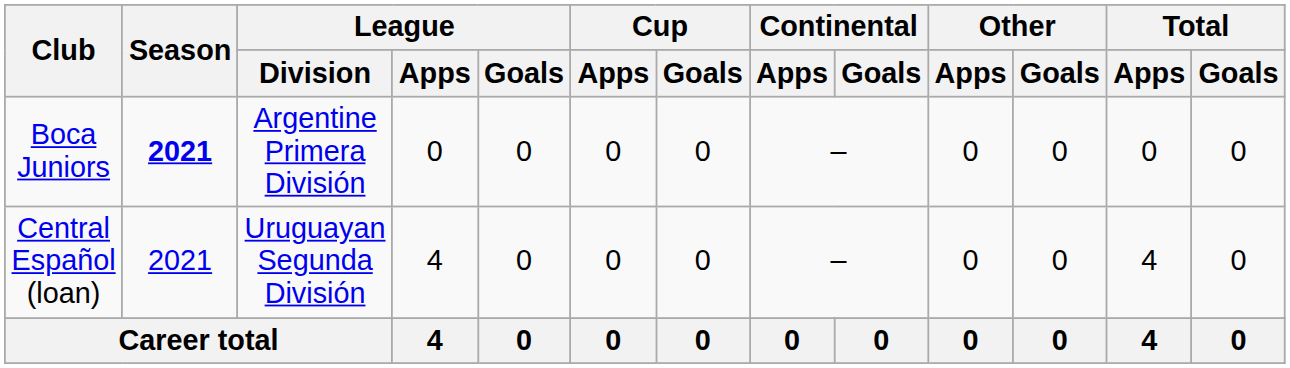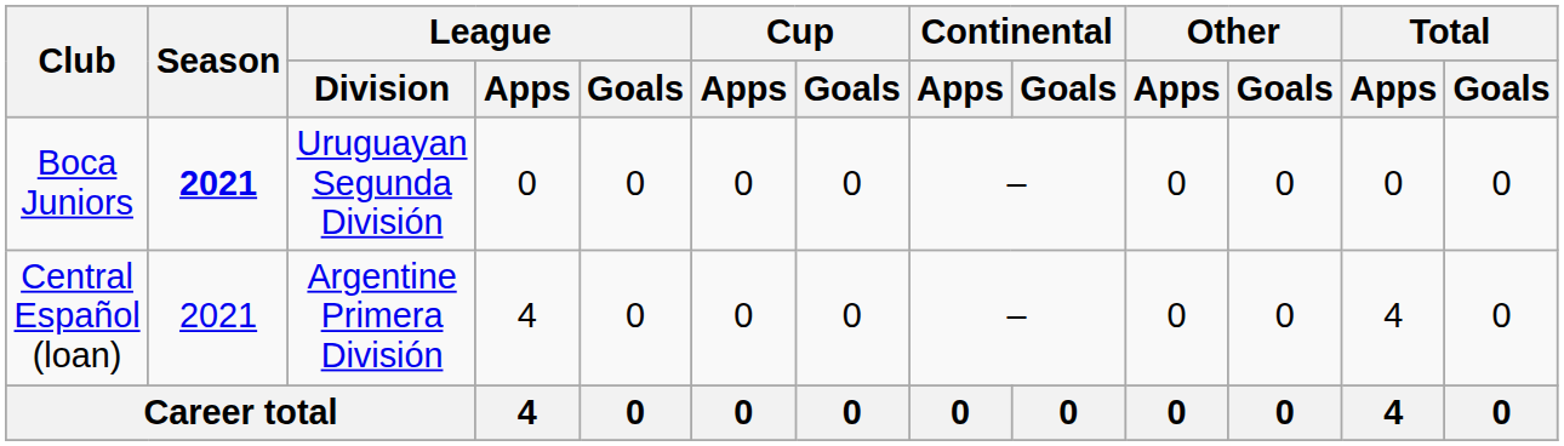Boca Juniors | League / Division: Argentine Primera División -> Uruguayan Segunda División
Central Español (loan) | League / Division: Uruguayan Segunda División -> Argentine Primera División
